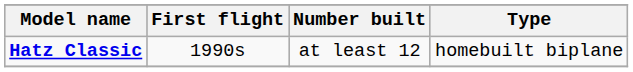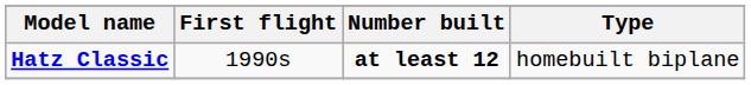Hatz Classic | Number built: normal -> bold
